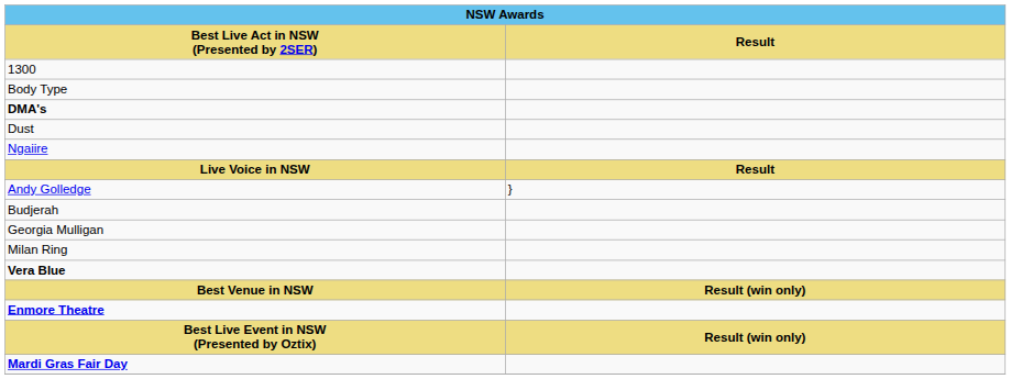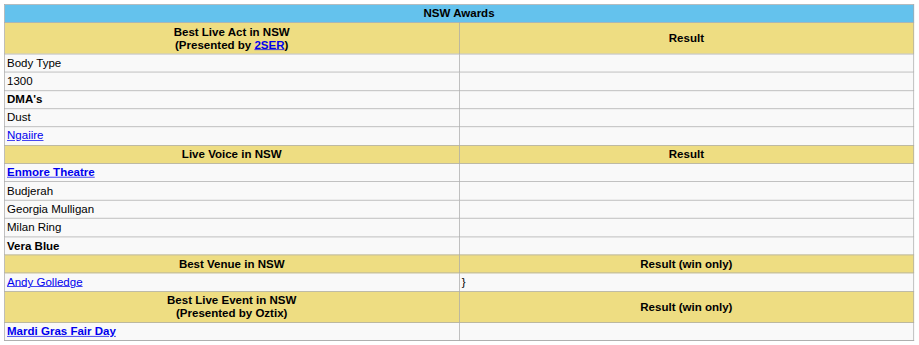rows swapped: 1300 <-> Body Type
rows swapped: Andy Golledge <-> Enmore Theatre
